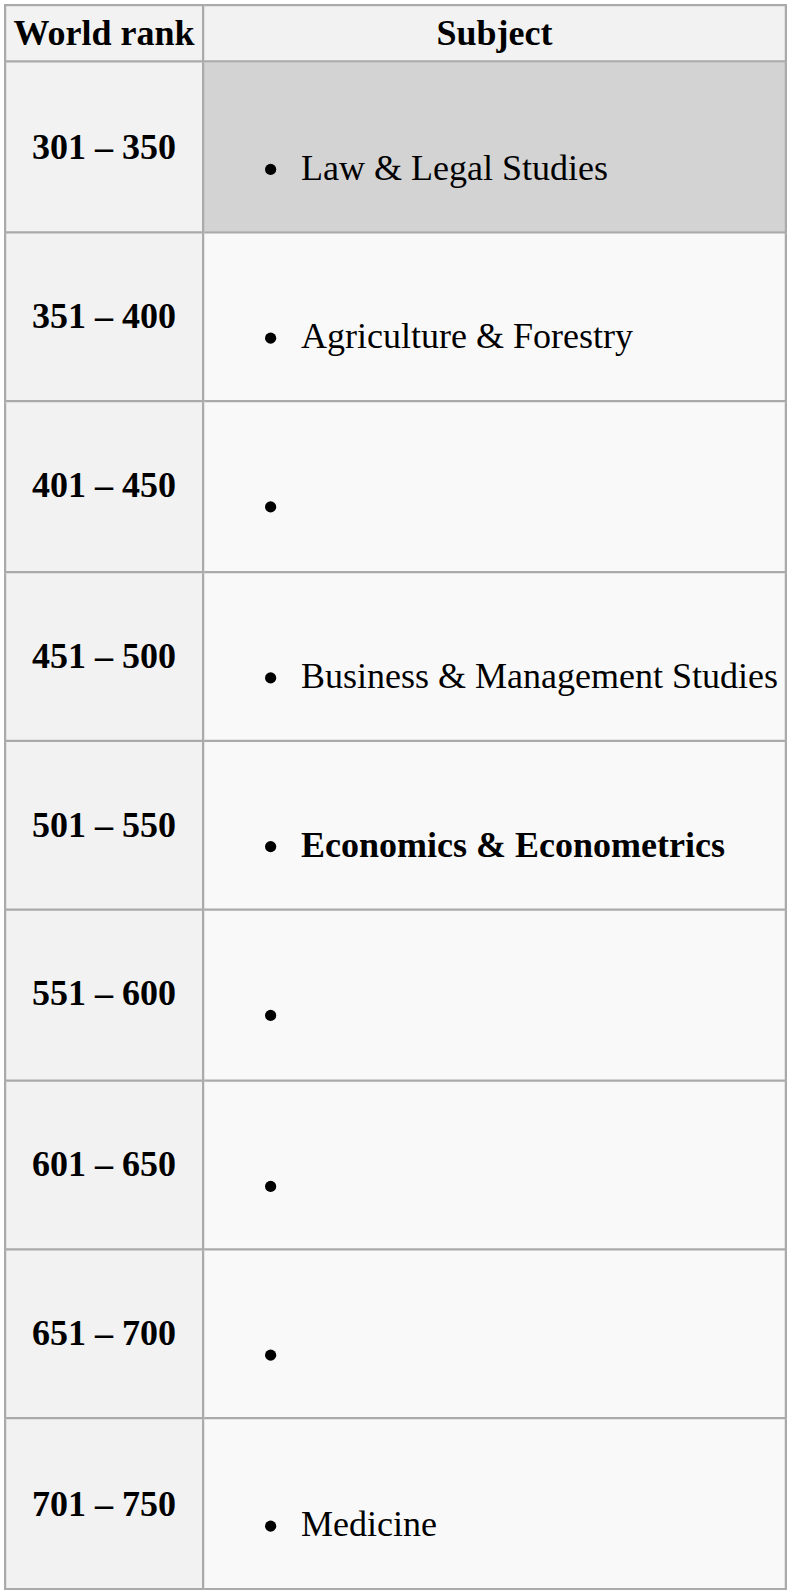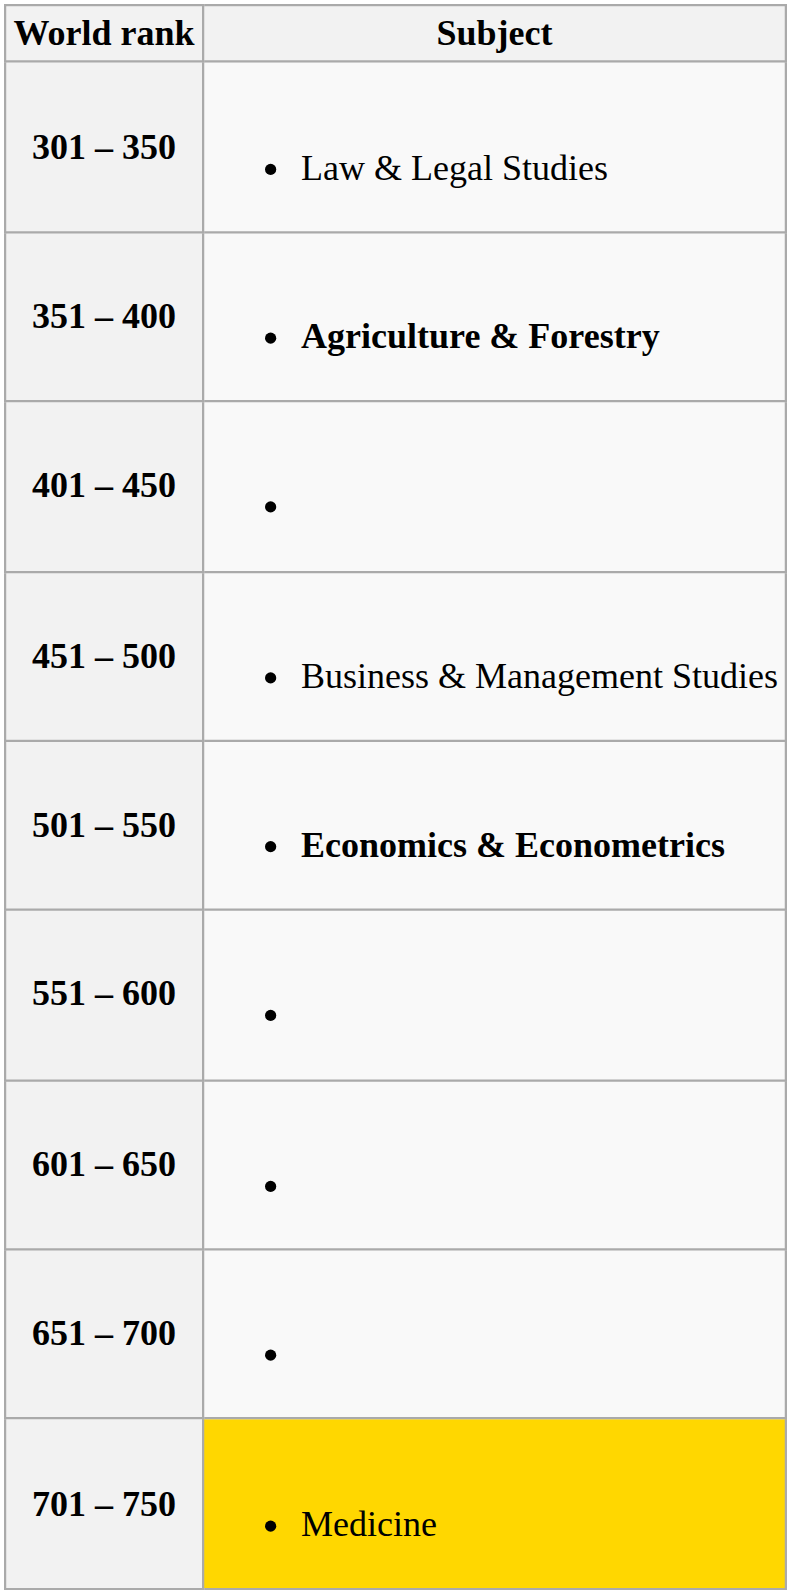301 – 350 | Subject: lightgrey background -> no background
351 – 400 | Subject: normal -> bold
701 – 750 | Subject: no background -> gold background
